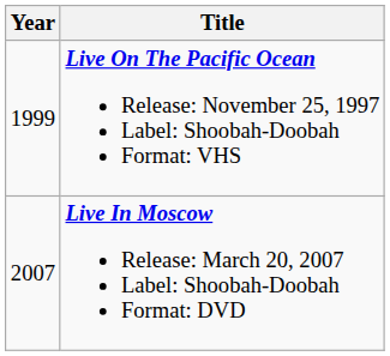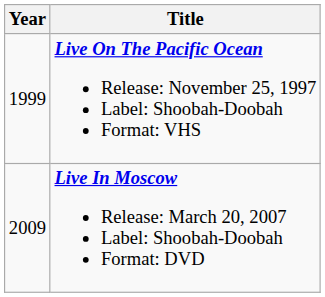row 3 | Year: 2007 -> 2009
